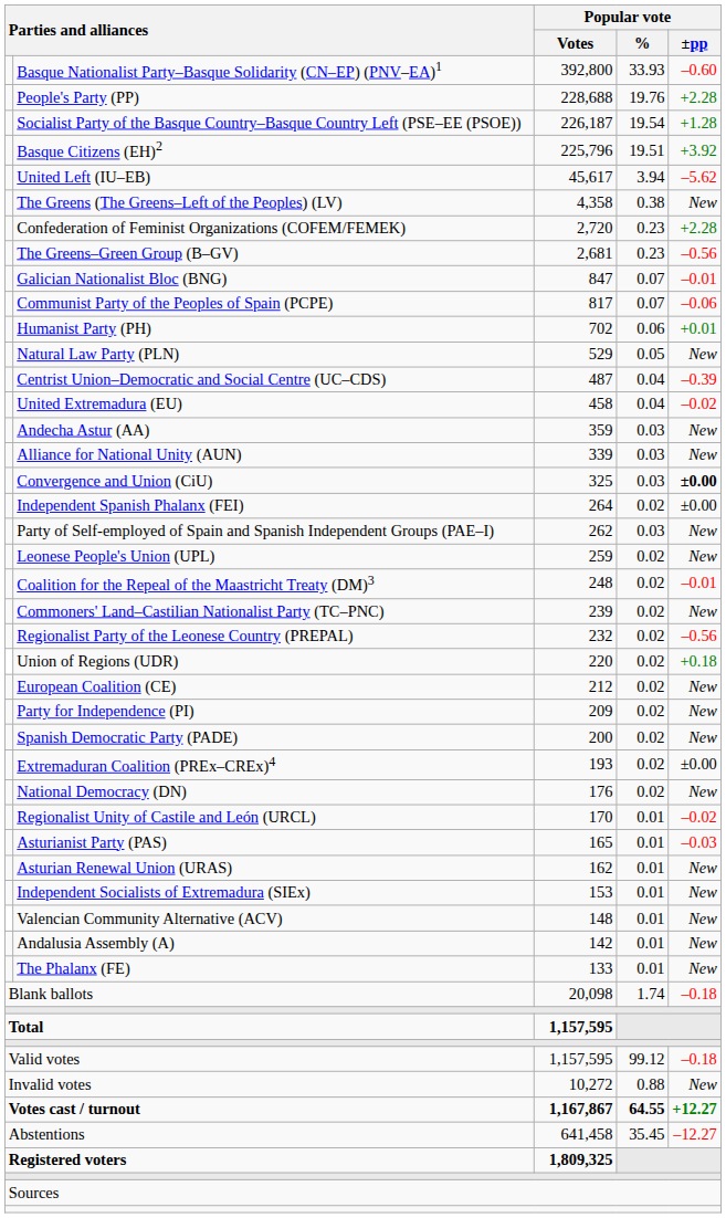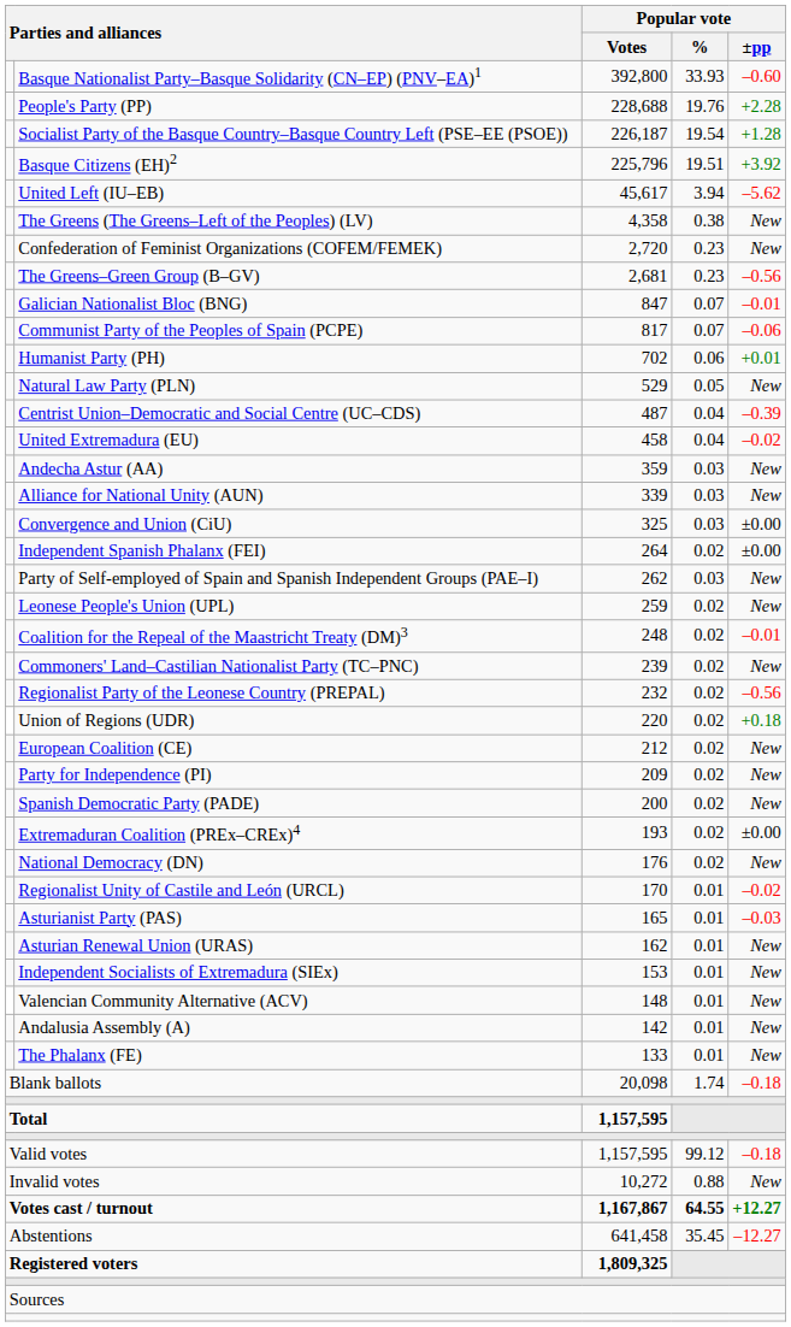Confederation of Feminist Organizations (COFEM/FEMEK) | Popular vote / ±pp: +2.28 -> New
Convergence and Union (CiU) | Popular vote / ±pp: bold -> normal
